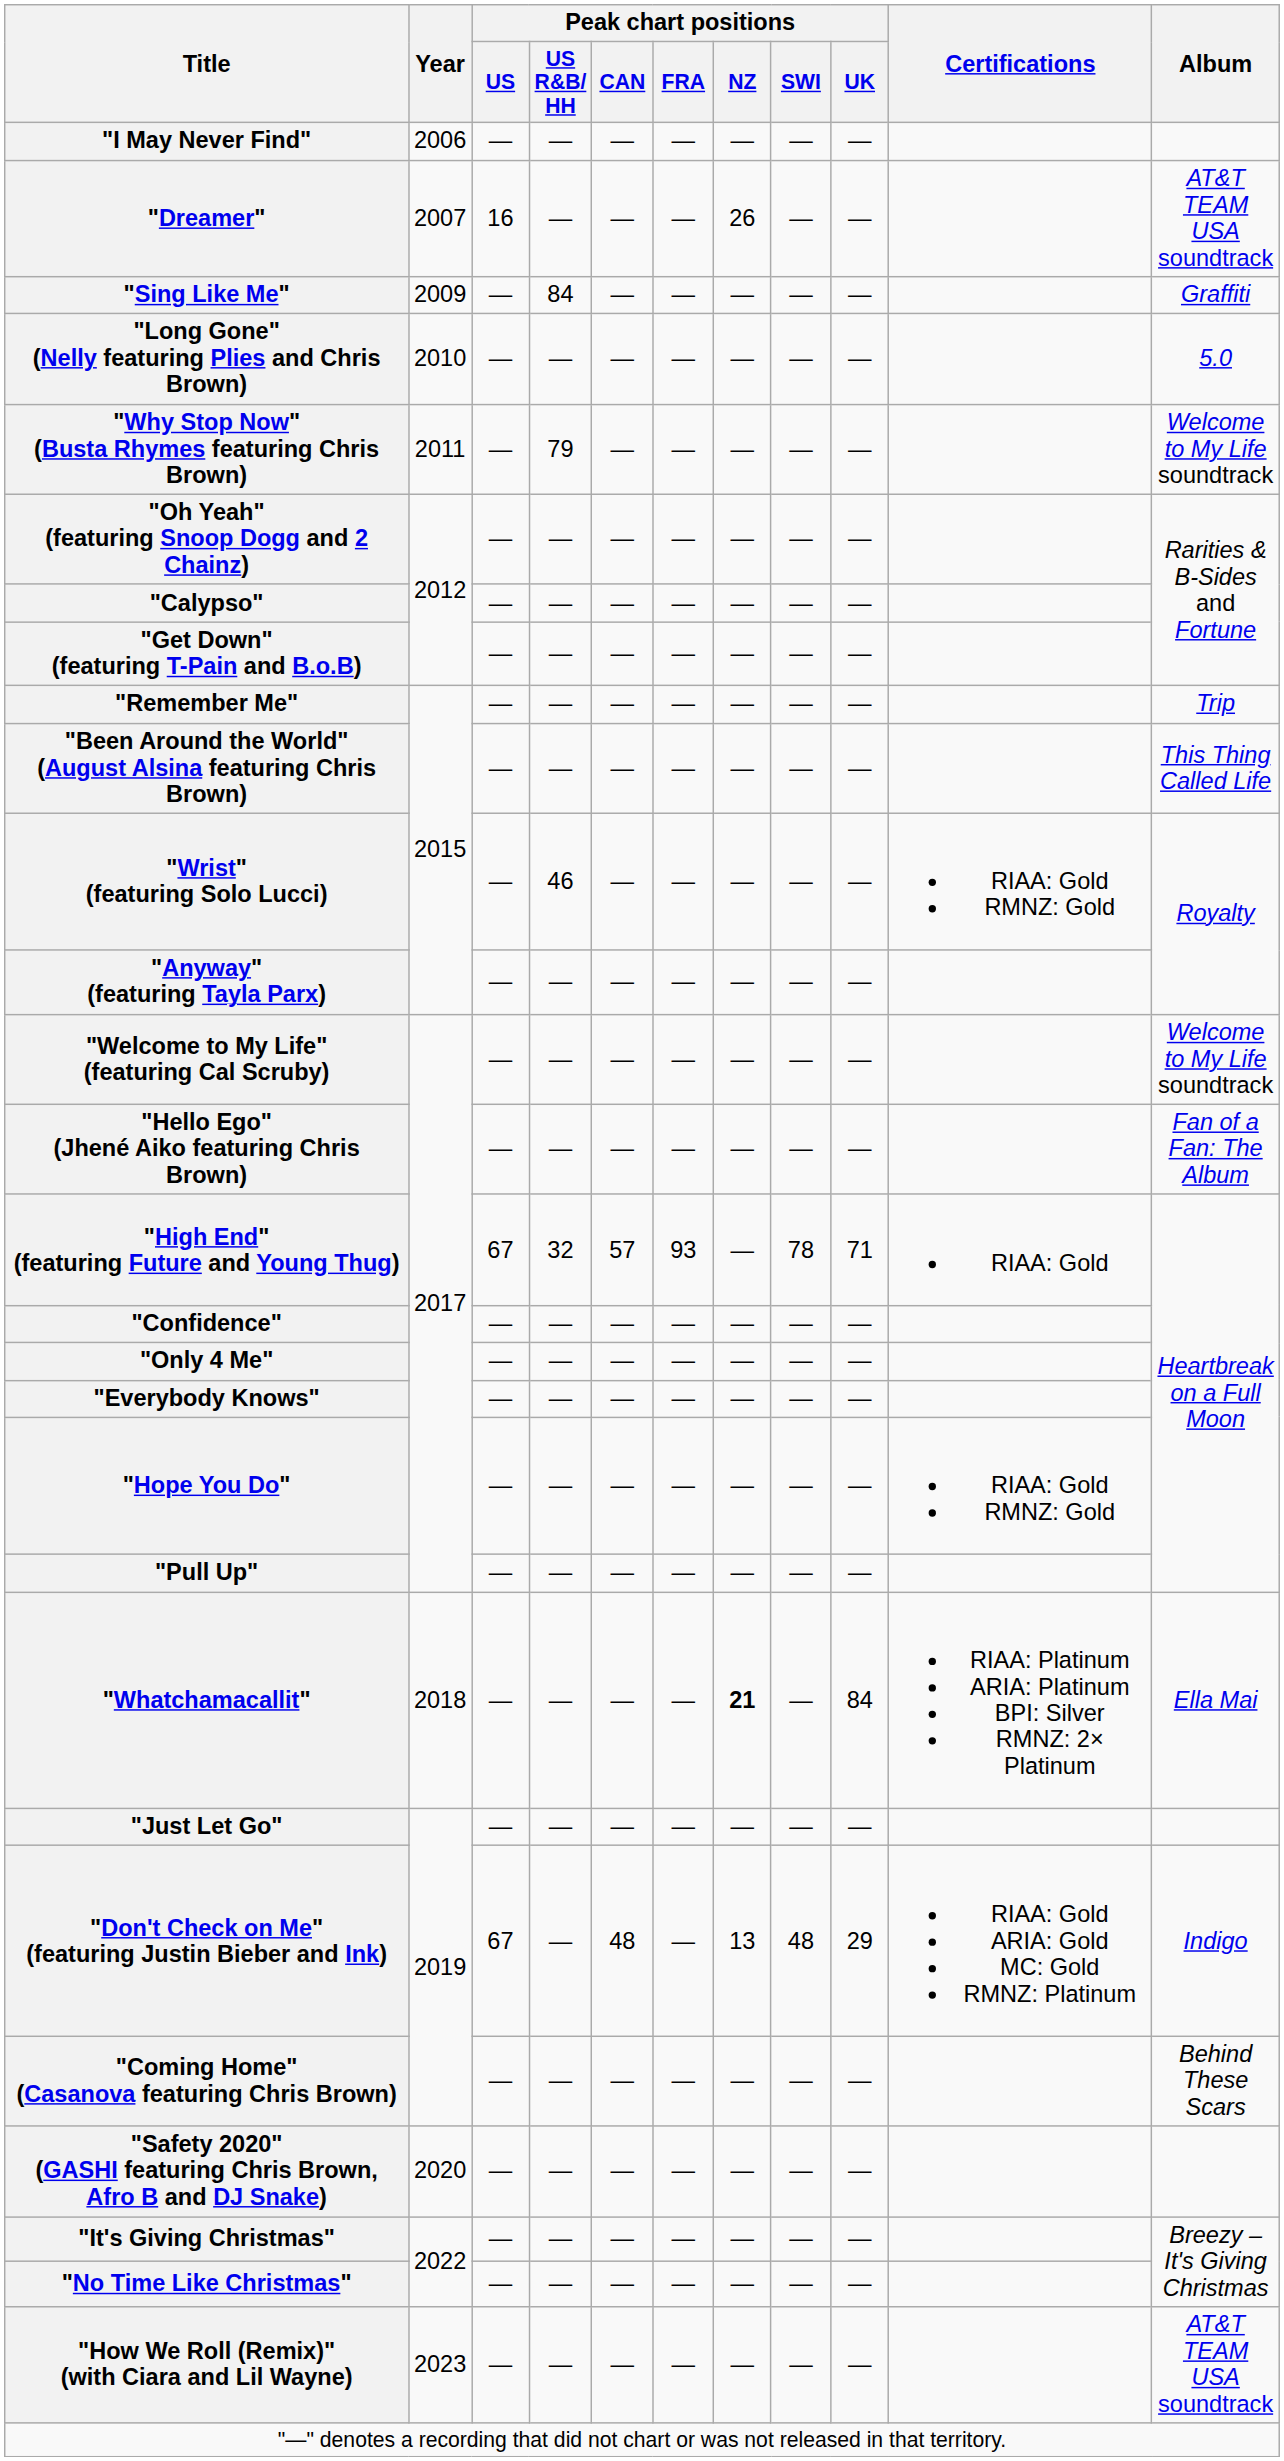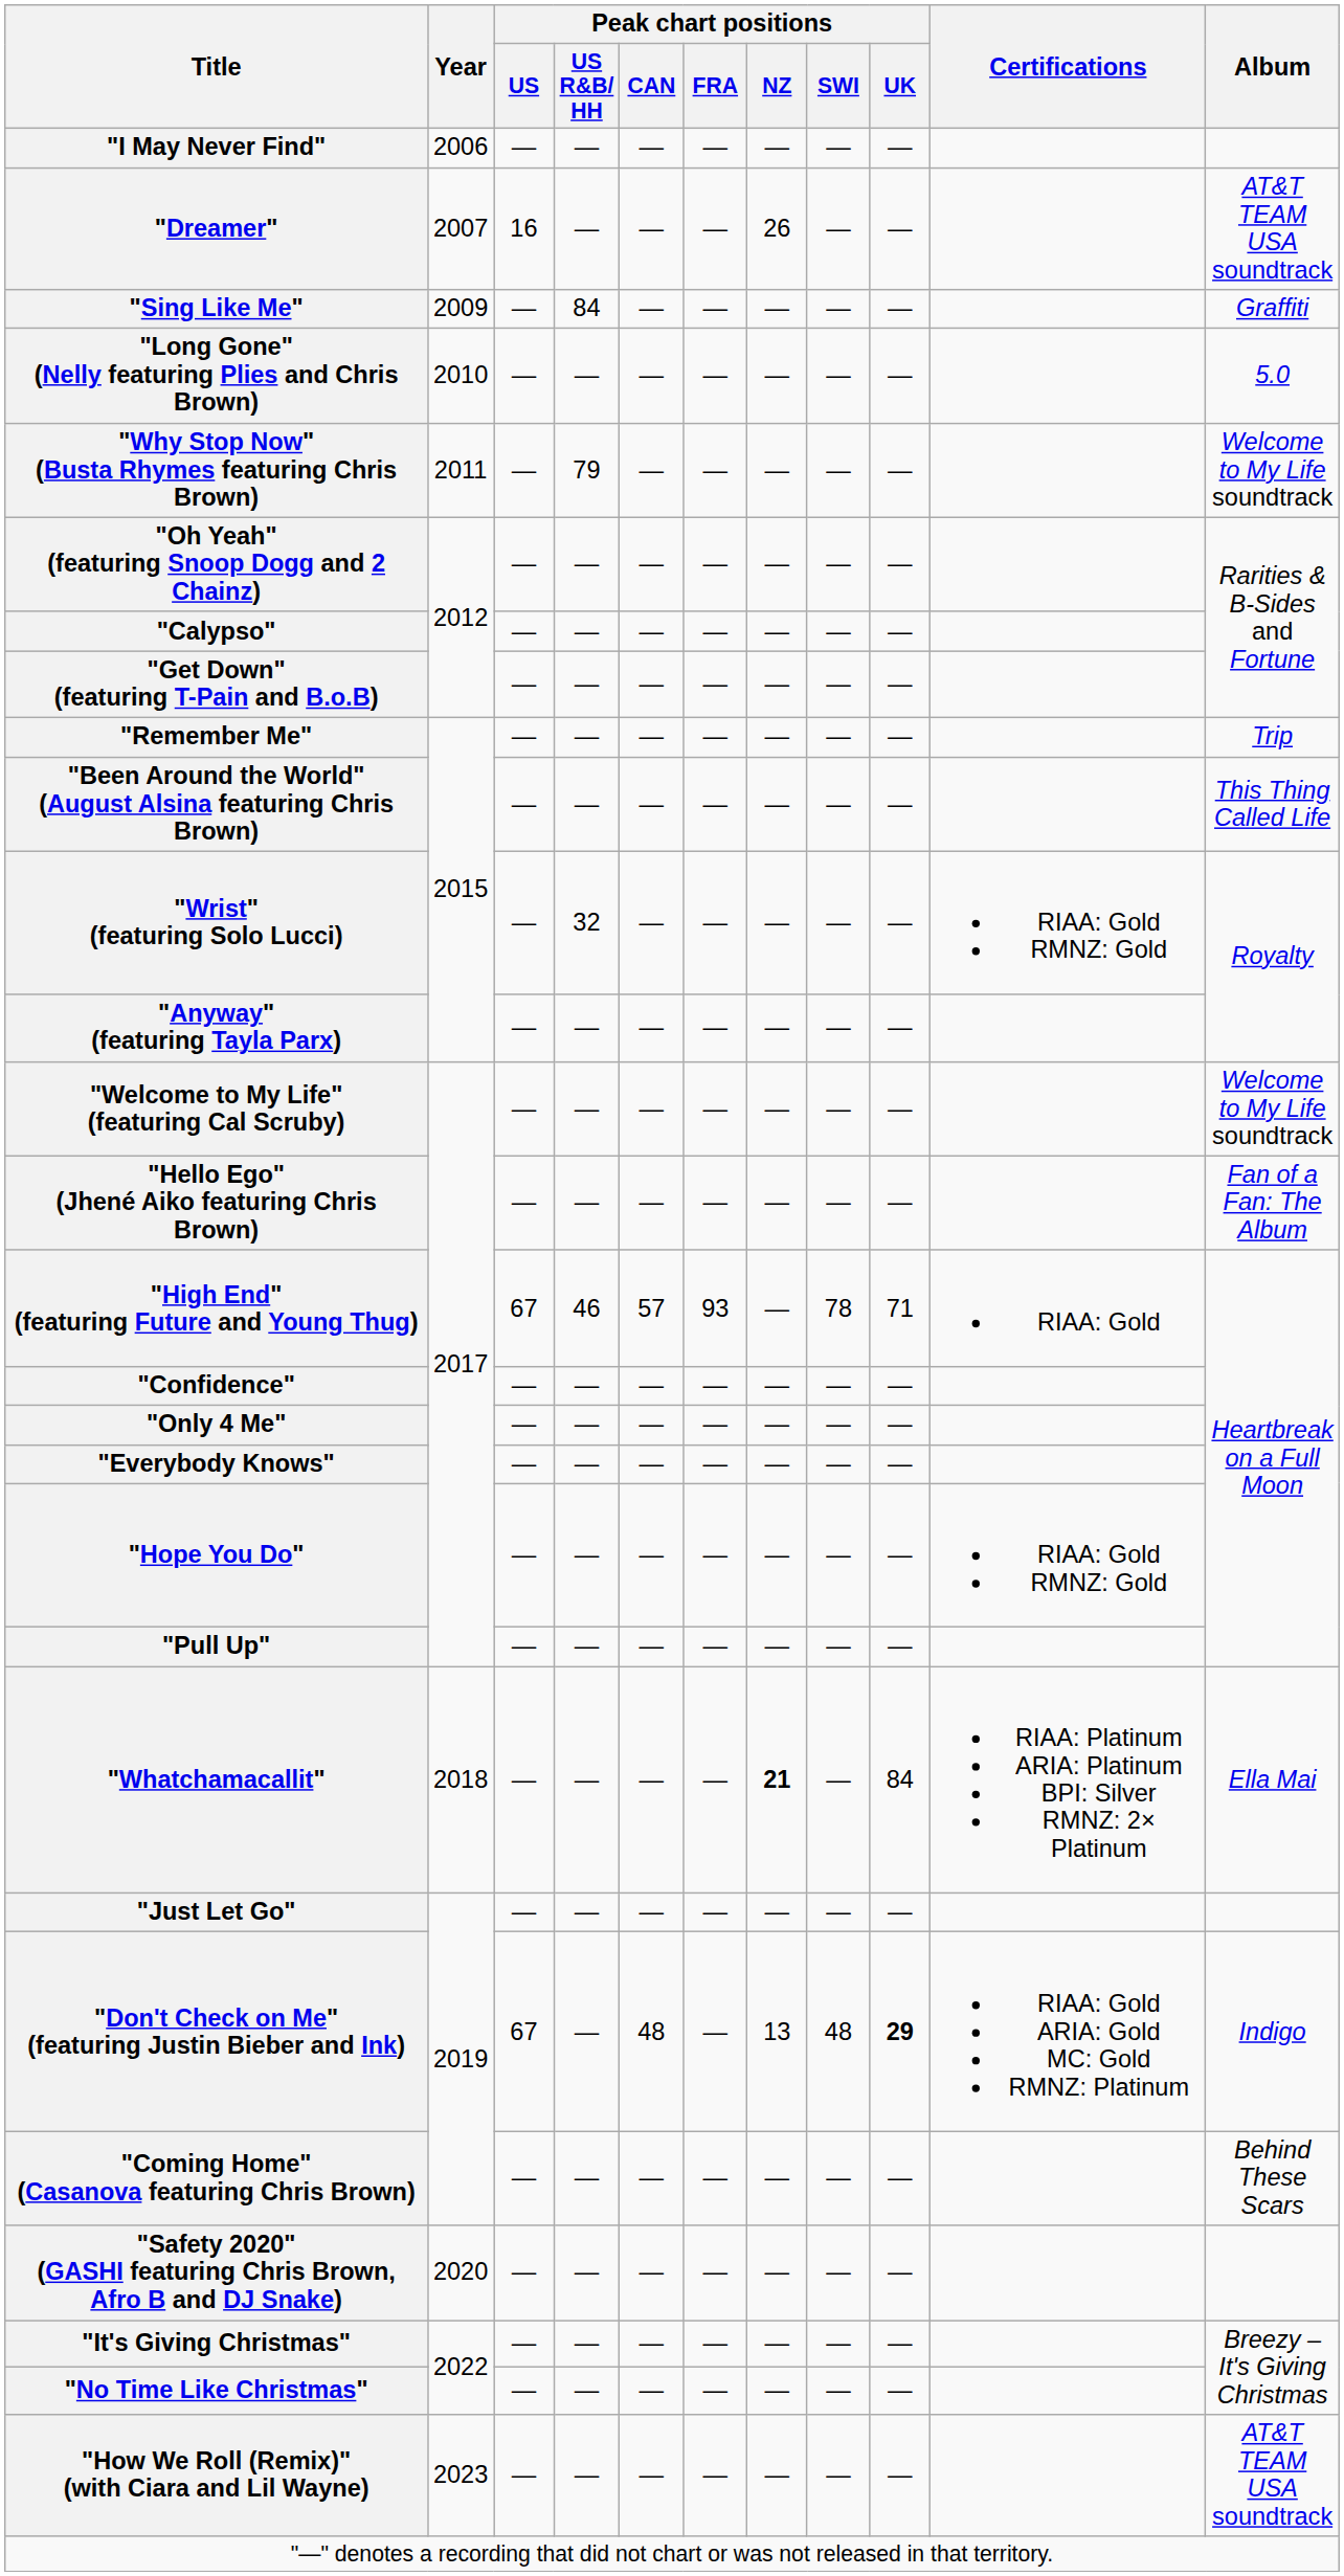"Wrist" (featuring Solo Lucci) | Peak chart positions / US R&B/ HH: 46 -> 32
"High End" (featuring Future and Young Thug) | Peak chart positions / US R&B/ HH: 32 -> 46
"Don't Check on Me" (featuring Justin Bieber and Ink) | Peak chart positions / UK: normal -> bold
